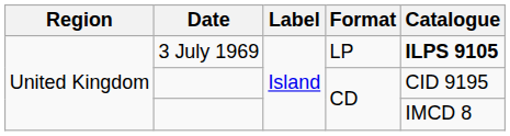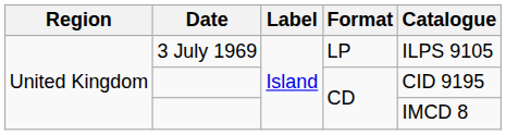3 July 1969 | Catalogue: bold -> normal
